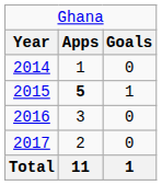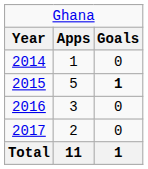2015 | column 2: bold -> normal
2015 | column 3: normal -> bold
